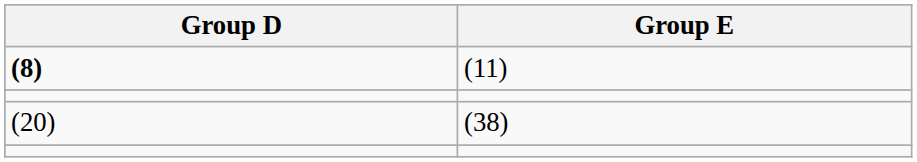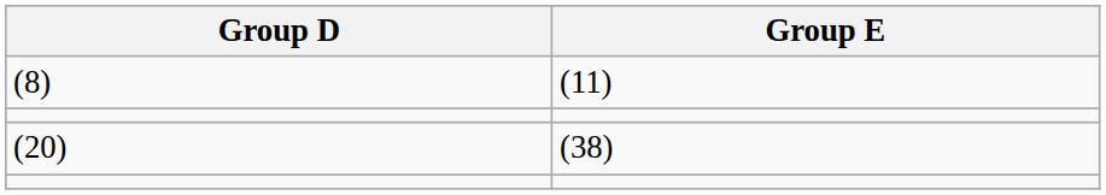row 2 | Group D: bold -> normal
